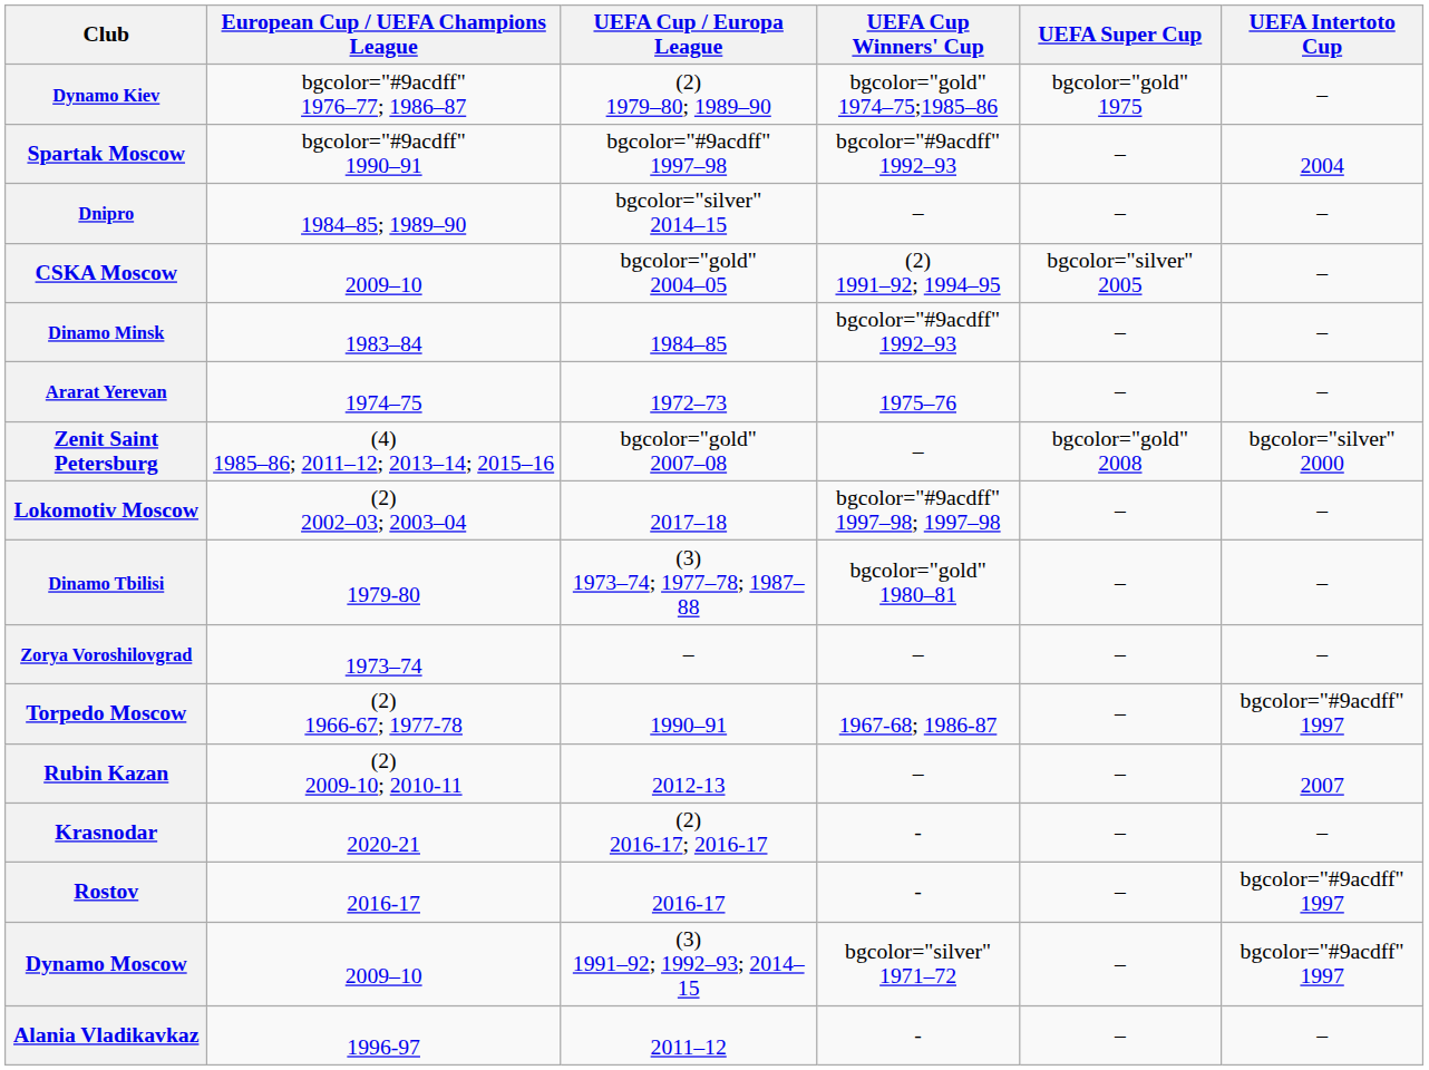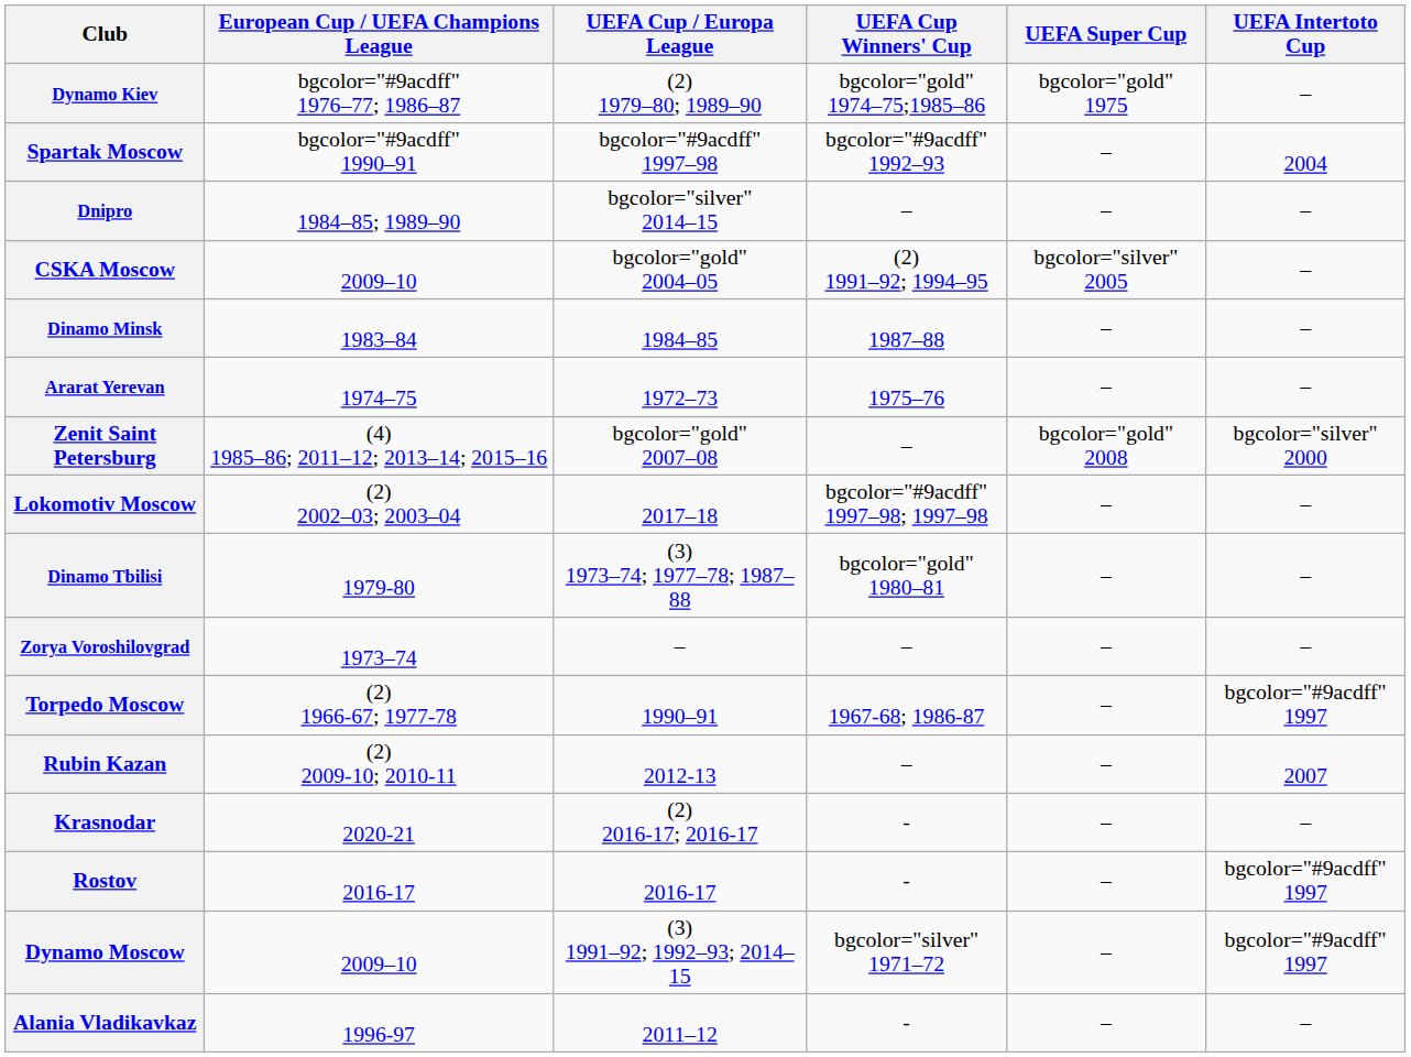Dinamo Minsk | UEFA Cup Winners' Cup: bgcolor="#9acdff" 1992–93 -> 1987–88
